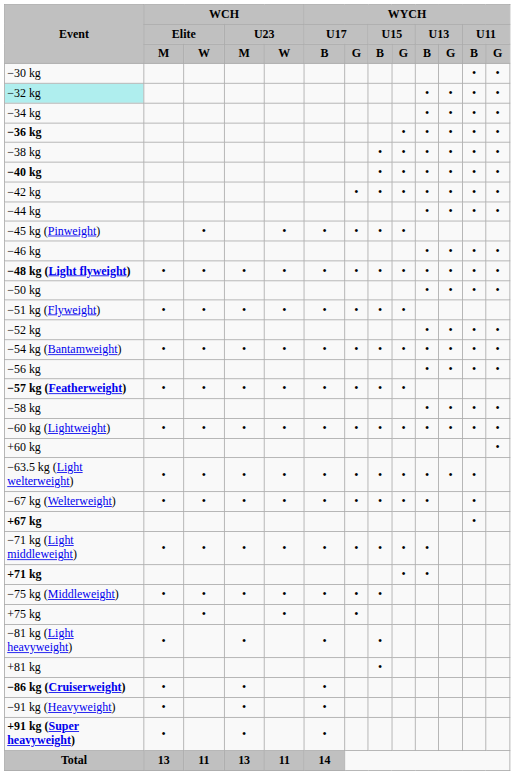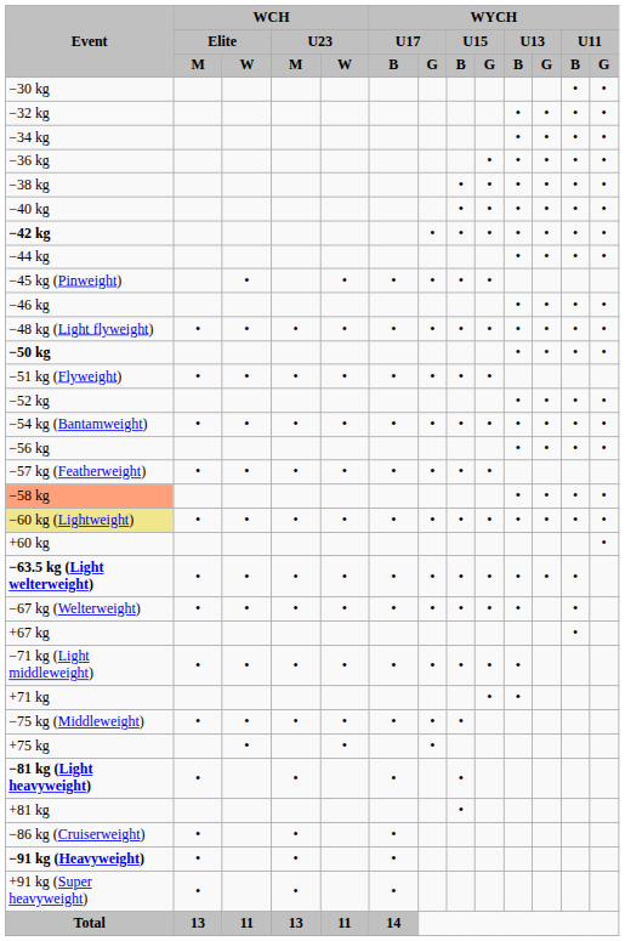−32 kg | Event: paleturquoise background -> no background
−36 kg | Event: bold -> normal
−40 kg | Event: bold -> normal
−42 kg | Event: normal -> bold
−48 kg (Light flyweight) | Event: bold -> normal
−50 kg | Event: normal -> bold
−57 kg (Featherweight) | Event: bold -> normal
−58 kg | Event: no background -> lightsalmon background
−60 kg (Lightweight) | Event: no background -> khaki background
−63.5 kg (Light welterweight) | Event: normal -> bold
+67 kg | Event: bold -> normal
+71 kg | Event: bold -> normal
−81 kg (Light heavyweight) | Event: normal -> bold
−86 kg (Cruiserweight) | Event: bold -> normal
−91 kg (Heavyweight) | Event: normal -> bold
+91 kg (Super heavyweight) | Event: bold -> normal
